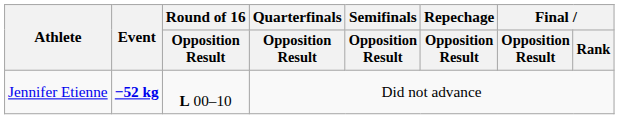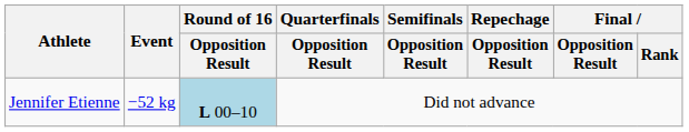Jennifer Etienne | Event: bold -> normal
Jennifer Etienne | Round of 16 / Opposition Result: no background -> lightblue background
